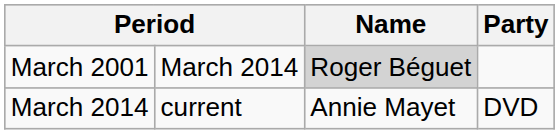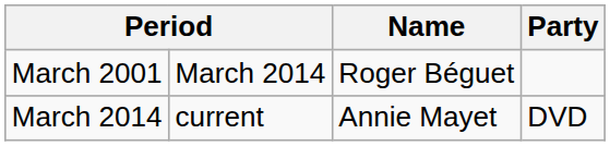March 2001 | Name: lightgrey background -> no background
